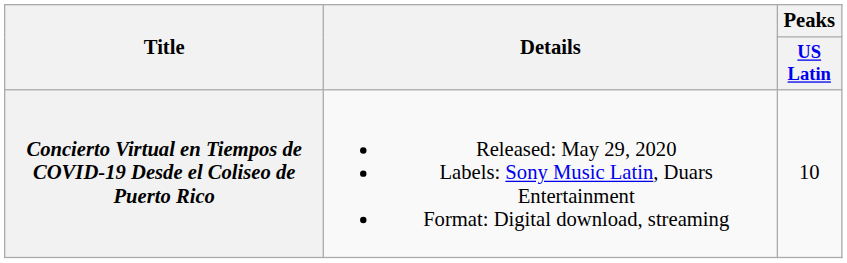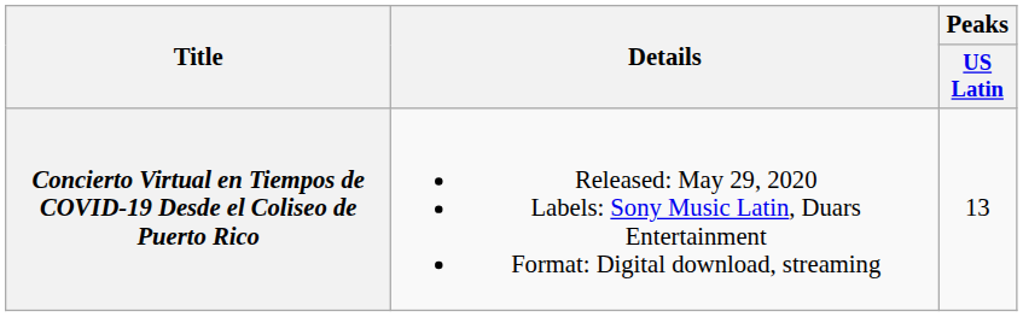row 3 | Peaks / US Latin: 10 -> 13
